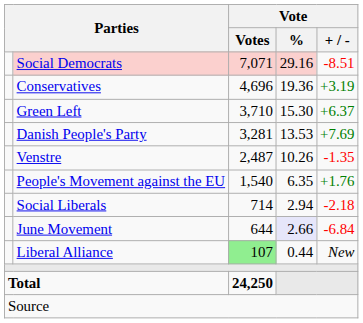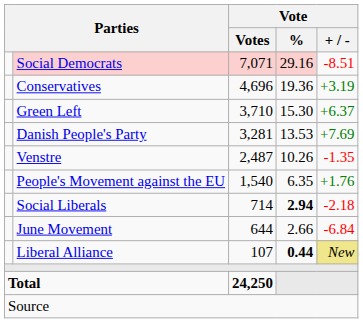Social Liberals | Vote / %: normal -> bold
June Movement | Vote / %: lavender background -> no background
Liberal Alliance | Vote / Votes: lightgreen background -> no background
Liberal Alliance | Vote / %: normal -> bold
Liberal Alliance | Vote / + / -: no background -> khaki background
